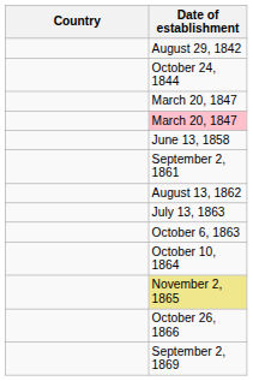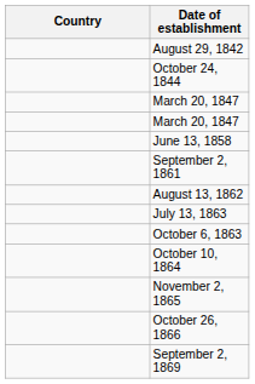row 5 | Date of establishment: pink background -> no background
row 12 | Date of establishment: khaki background -> no background
